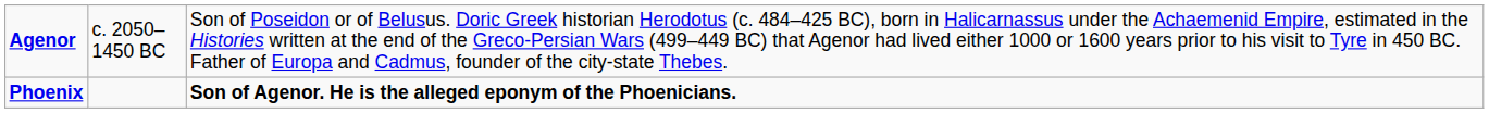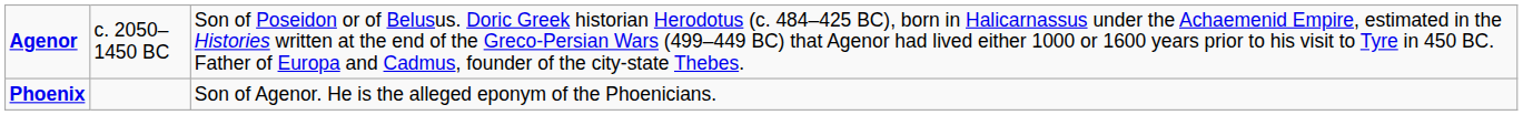Phoenix | column 3: bold -> normal
